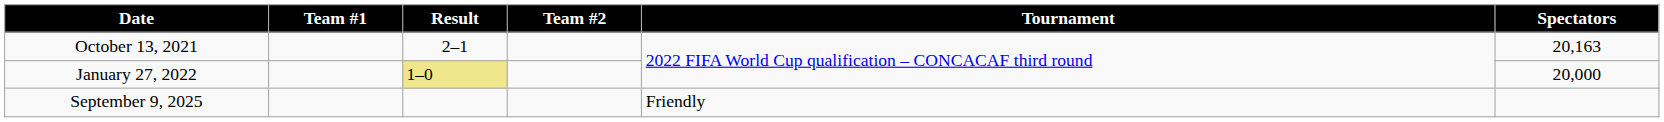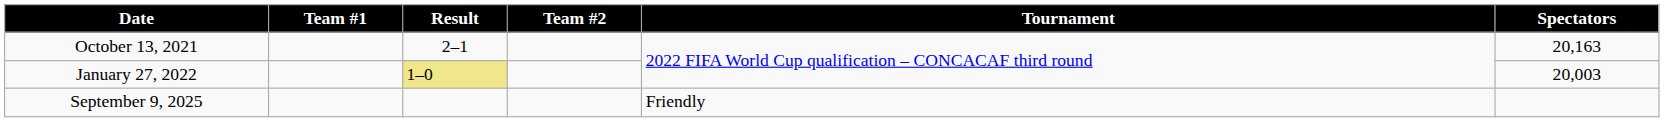January 27, 2022 | Spectators: 20,000 -> 20,003
